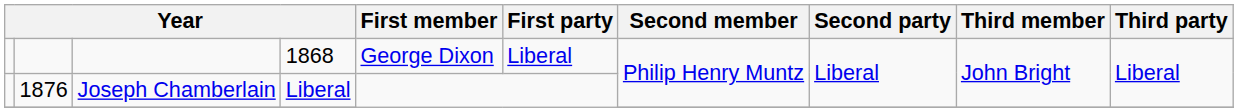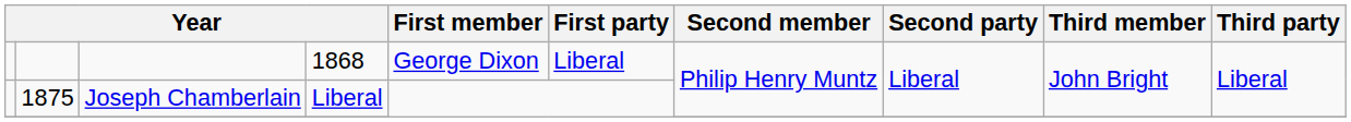Joseph Chamberlain | column 2: 1876 -> 1875
